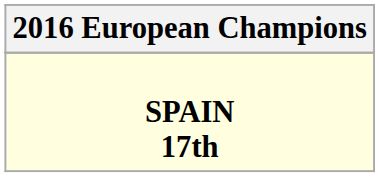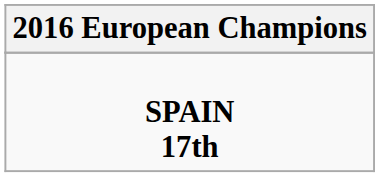row 2 | column 1: lightyellow background -> no background
